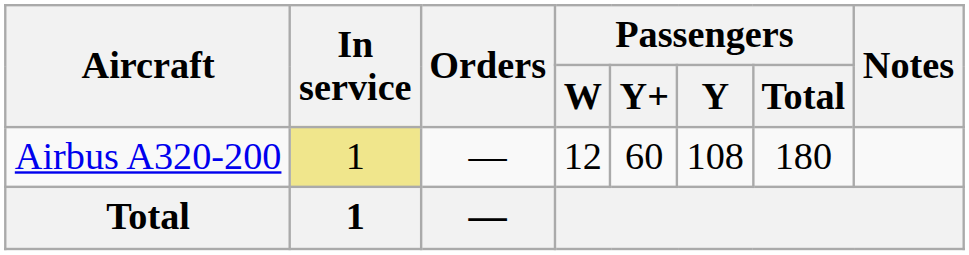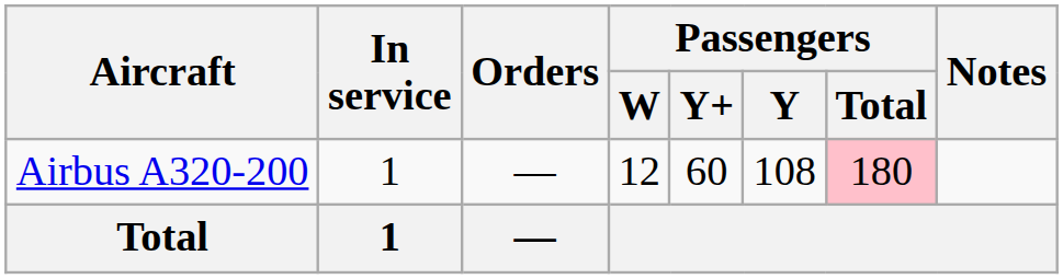Airbus A320-200 | In service: khaki background -> no background
Airbus A320-200 | Passengers / Total: no background -> pink background
